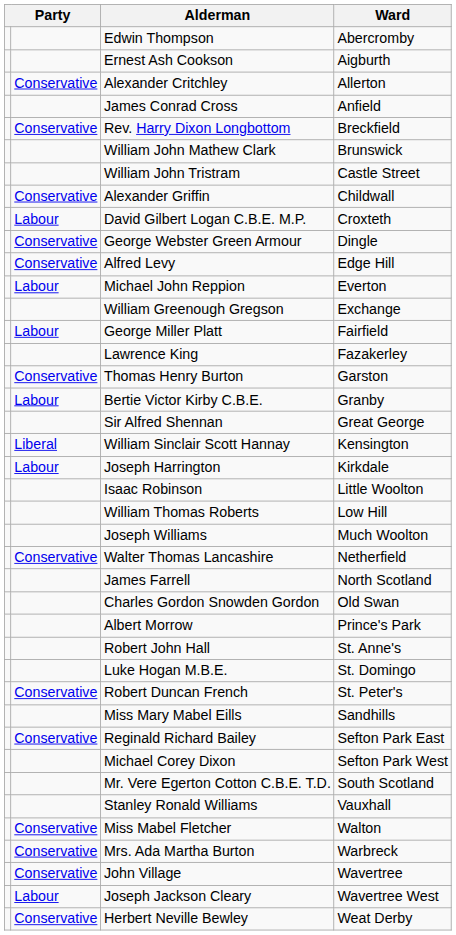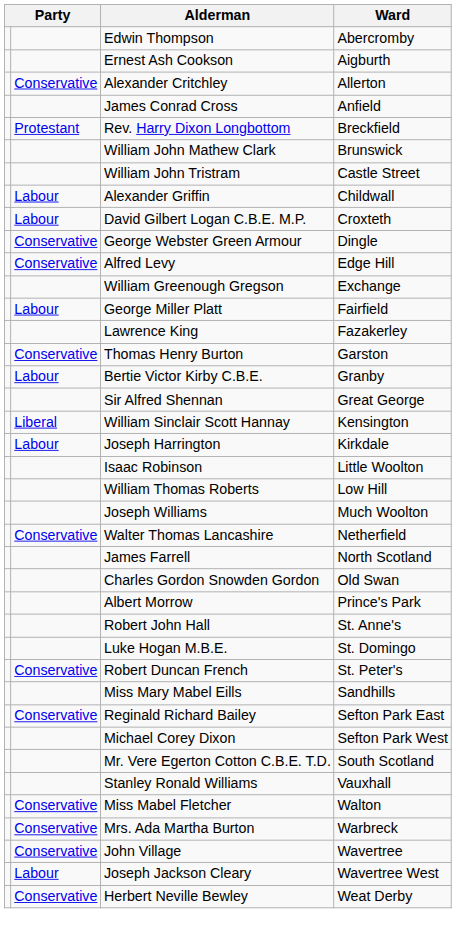Rev. Harry Dixon Longbottom | column 2: Conservative -> Protestant
Alexander Griffin | column 2: Conservative -> Labour
- row: Labour | Michael John Reppion | Everton
